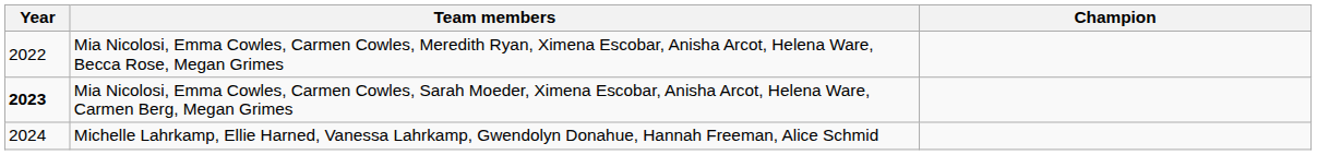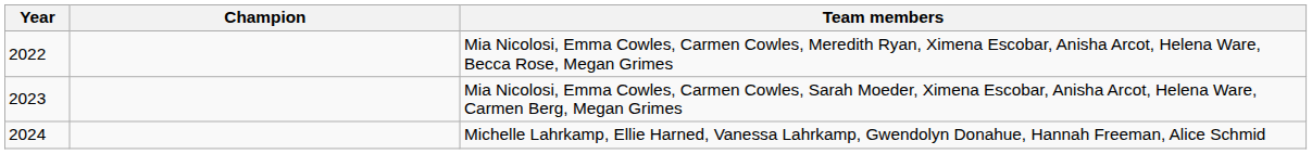columns swapped: Champion <-> Team members
row 3 | Year: bold -> normal
